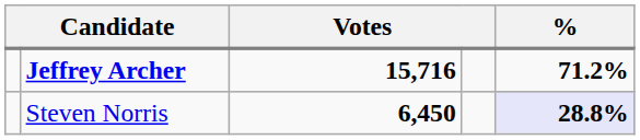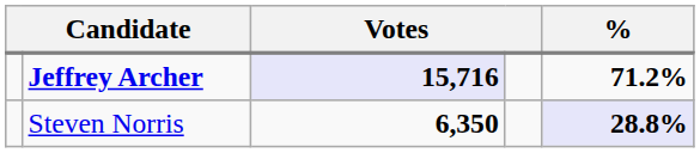Jeffrey Archer | column 3: no background -> lavender background
Steven Norris | column 3: 6,450 -> 6,350
